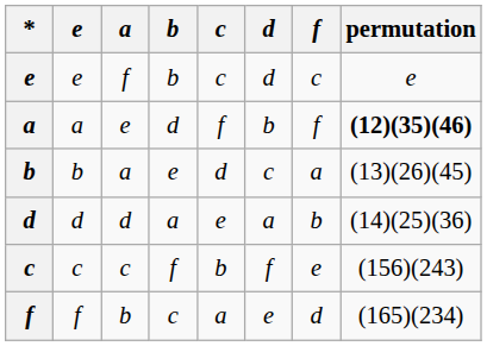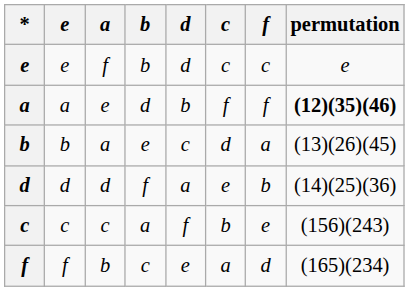columns swapped: c <-> d
row 5 | b: a -> f
row 6 | b: f -> a
